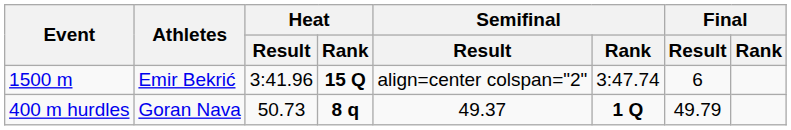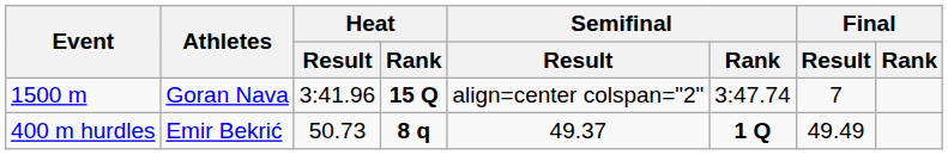1500 m | Athletes: Emir Bekrić -> Goran Nava
1500 m | Final / Result: 6 -> 7
400 m hurdles | Athletes: Goran Nava -> Emir Bekrić
400 m hurdles | Final / Result: 49.79 -> 49.49
